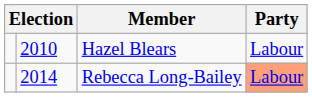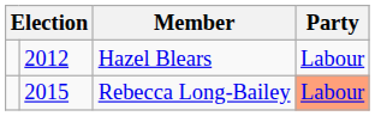Hazel Blears | column 2: 2010 -> 2012
Rebecca Long-Bailey | column 2: 2014 -> 2015
